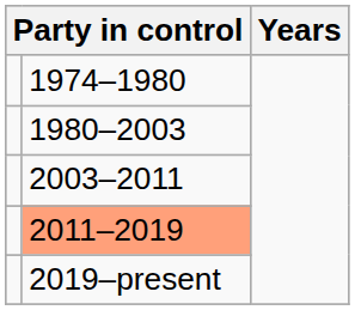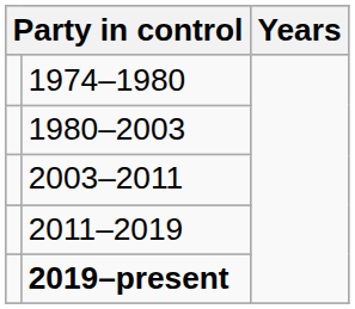2011–2019 | column 2: lightsalmon background -> no background
2019–present | column 2: normal -> bold
